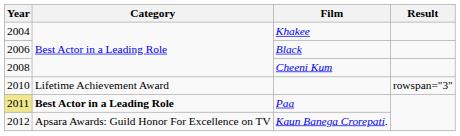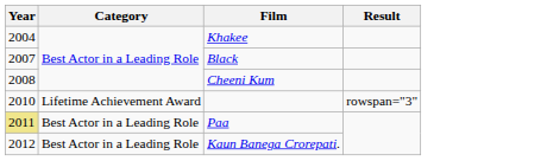Black | Year: 2006 -> 2007
Paa | Category: bold -> normal
Kaun Banega Crorepati. | Category: Apsara Awards: Guild Honor For Excellence on TV -> Best Actor in a Leading Role
